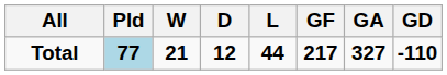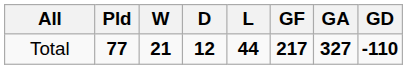row 2 | All: bold -> normal
row 2 | Pld: lightblue background -> no background
